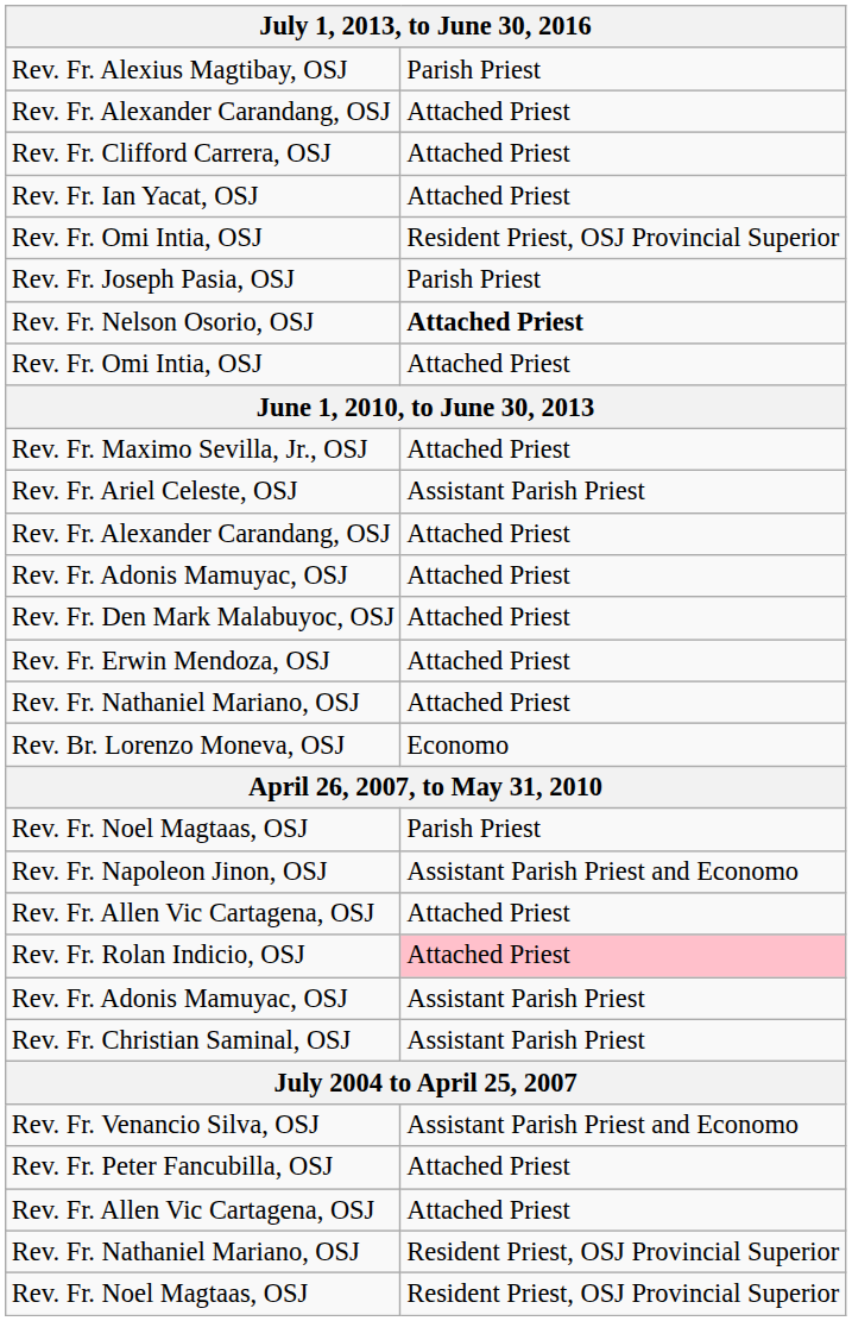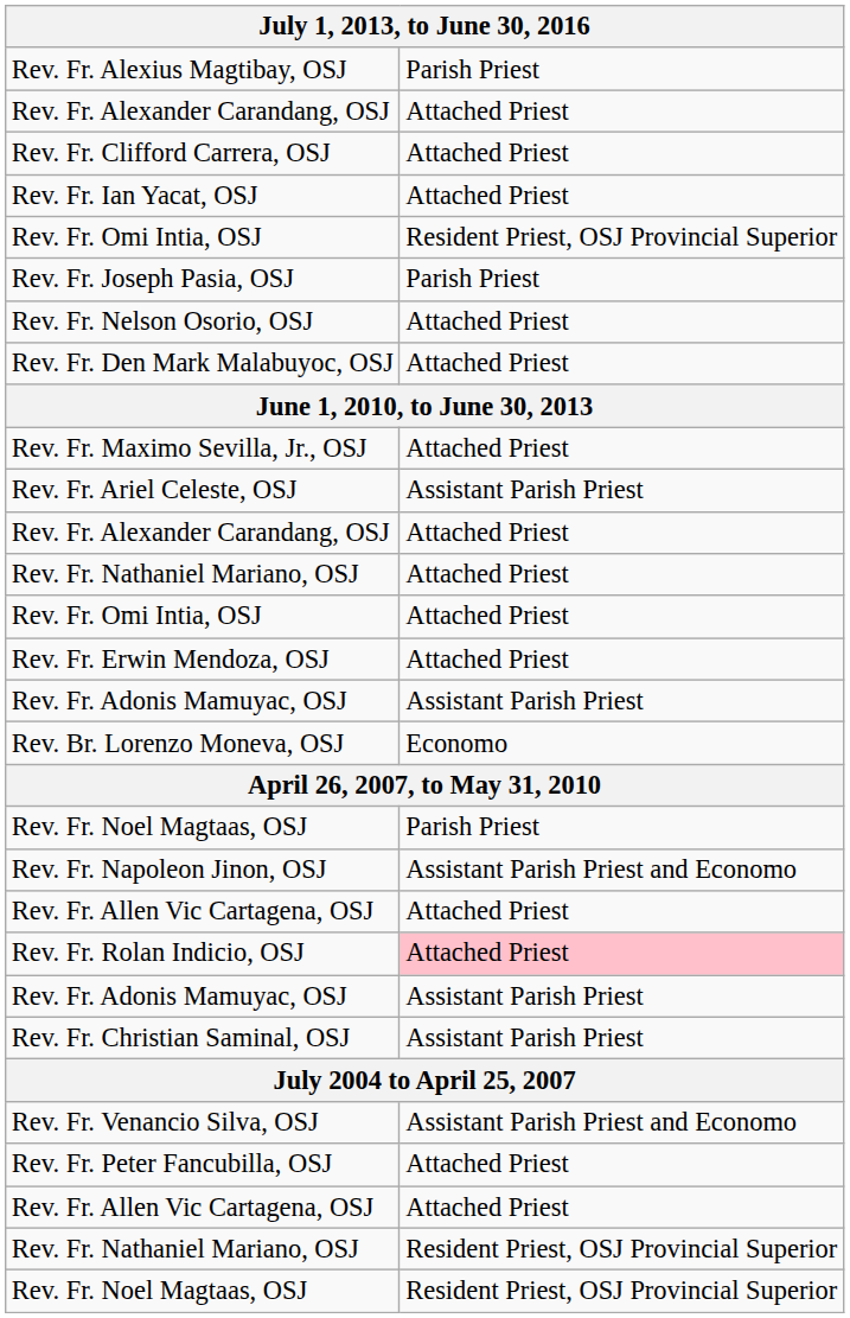row 8 | column 2: bold -> normal
row 9 | column 1: Rev. Fr. Omi Intia, OSJ -> Rev. Fr. Den Mark Malabuyoc, OSJ
row 14 | column 1: Rev. Fr. Adonis Mamuyac, OSJ -> Rev. Fr. Nathaniel Mariano, OSJ
row 15 | column 1: Rev. Fr. Den Mark Malabuyoc, OSJ -> Rev. Fr. Omi Intia, OSJ
row 17 | column 1: Rev. Fr. Nathaniel Mariano, OSJ -> Rev. Fr. Adonis Mamuyac, OSJ
row 17 | column 2: Attached Priest -> Assistant Parish Priest
